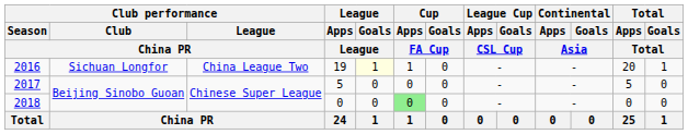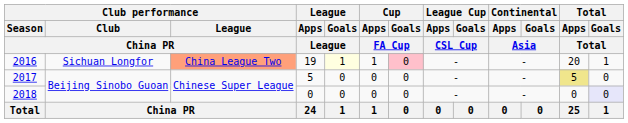2016 | Club performance / League / China PR: no background -> lightsalmon background
2016 | Cup / Goals / FA Cup: no background -> pink background
2017 | Total / Apps / Total: no background -> khaki background
2018 | Cup / Apps / FA Cup: lightgreen background -> no background
2018 | Total / Goals / Total: no background -> lavender background
